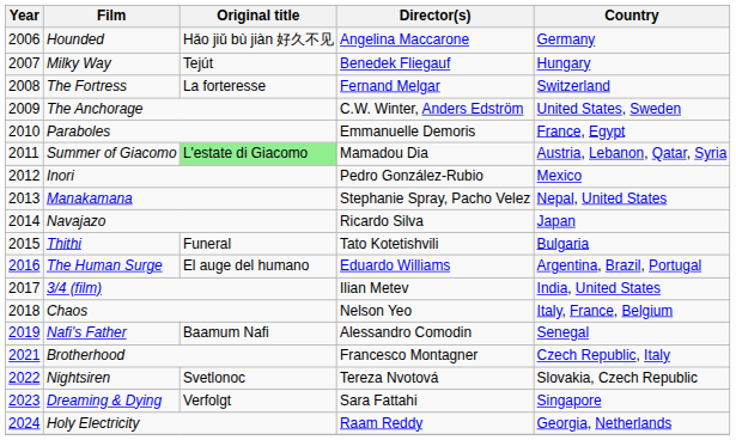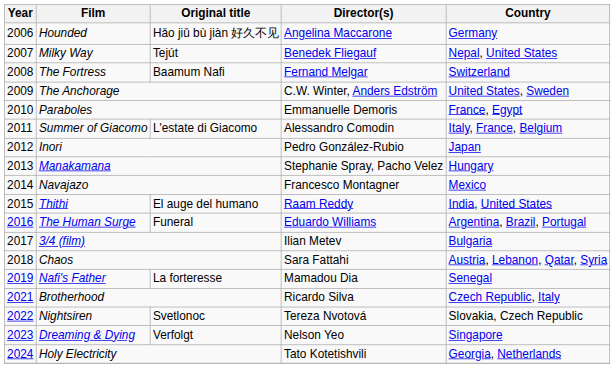Milky Way | Country: Hungary -> Nepal, United States
The Fortress | Original title: La forteresse -> Baamum Nafi
Summer of Giacomo | Original title: lightgreen background -> no background
Summer of Giacomo | Director(s): Mamadou Dia -> Alessandro Comodin
Summer of Giacomo | Country: Austria, Lebanon, Qatar, Syria -> Italy, France, Belgium
Inori | Country: Mexico -> Japan
Manakamana | Country: Nepal, United States -> Hungary
Navajazo | Director(s): Ricardo Silva -> Francesco Montagner
Navajazo | Country: Japan -> Mexico
Thithi | Original title: Funeral -> El auge del humano
Thithi | Director(s): Tato Kotetishvili -> Raam Reddy
Thithi | Country: Bulgaria -> India, United States
The Human Surge | Original title: El auge del humano -> Funeral
3/4 (film) | Country: India, United States -> Bulgaria
Chaos | Director(s): Nelson Yeo -> Sara Fattahi
Chaos | Country: Italy, France, Belgium -> Austria, Lebanon, Qatar, Syria
Nafi's Father | Original title: Baamum Nafi -> La forteresse
Nafi's Father | Director(s): Alessandro Comodin -> Mamadou Dia
Brotherhood | Director(s): Francesco Montagner -> Ricardo Silva
Dreaming & Dying | Director(s): Sara Fattahi -> Nelson Yeo
Holy Electricity | Director(s): Raam Reddy -> Tato Kotetishvili
